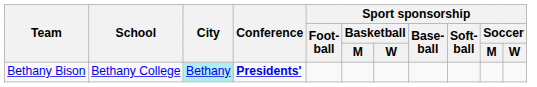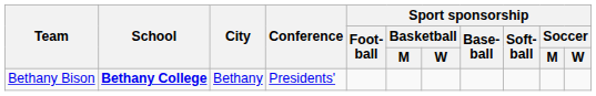Bethany Bison | School: normal -> bold
Bethany Bison | City: paleturquoise background -> no background
Bethany Bison | Conference: bold -> normal
